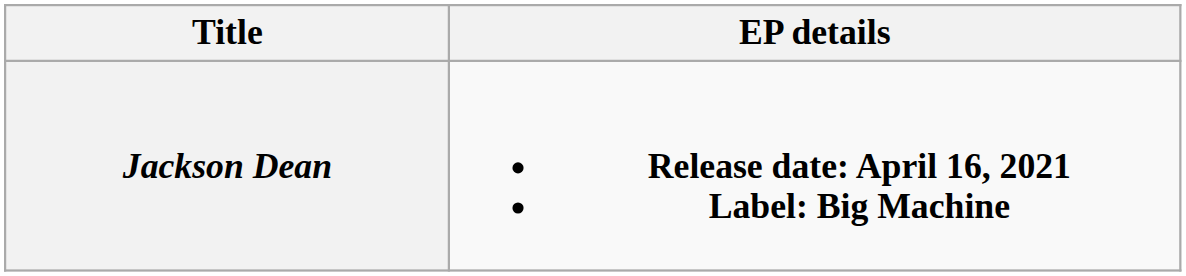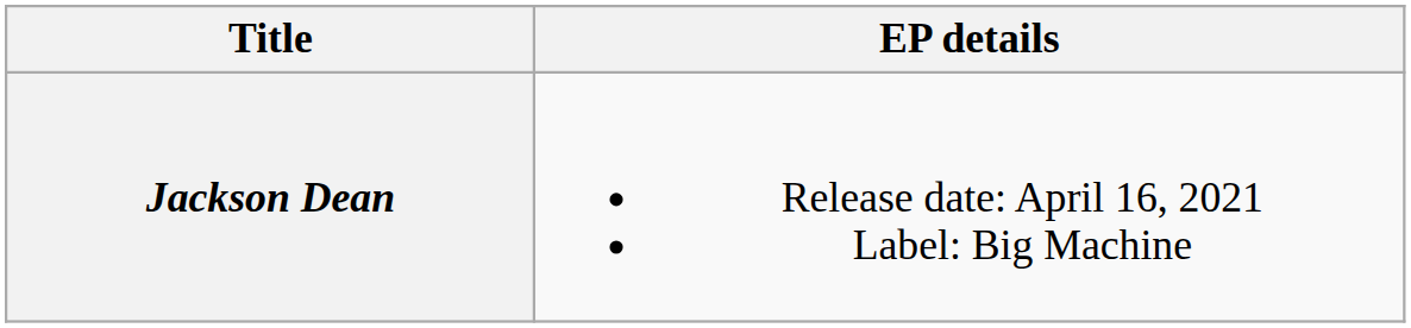Jackson Dean | EP details: bold -> normal
